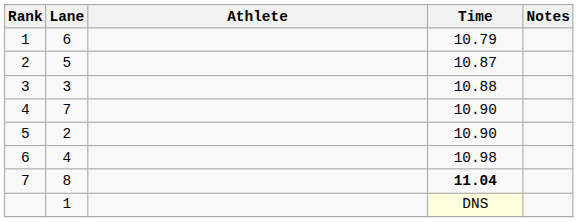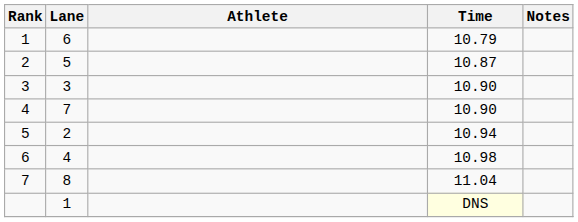row 4 | Time: 10.88 -> 10.90
row 6 | Time: 10.90 -> 10.94
row 8 | Time: bold -> normal
